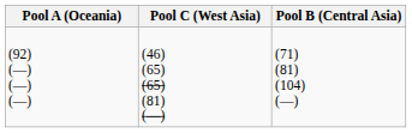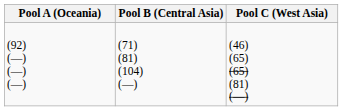columns swapped: Pool B (Central Asia) <-> Pool C (West Asia)
